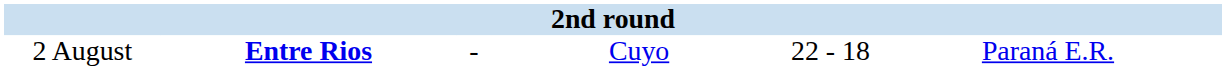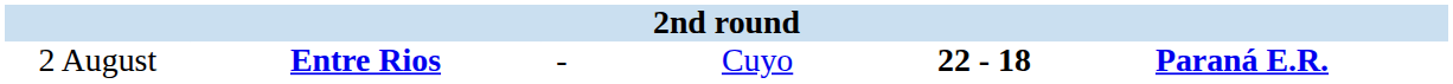2 August | column 5: normal -> bold
2 August | column 6: normal -> bold
